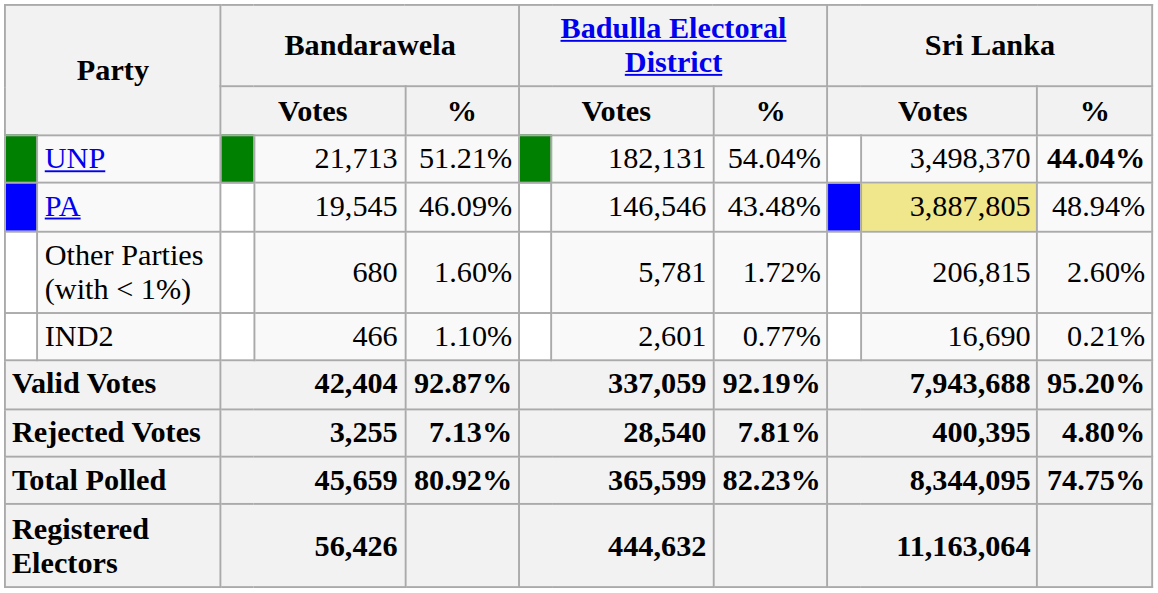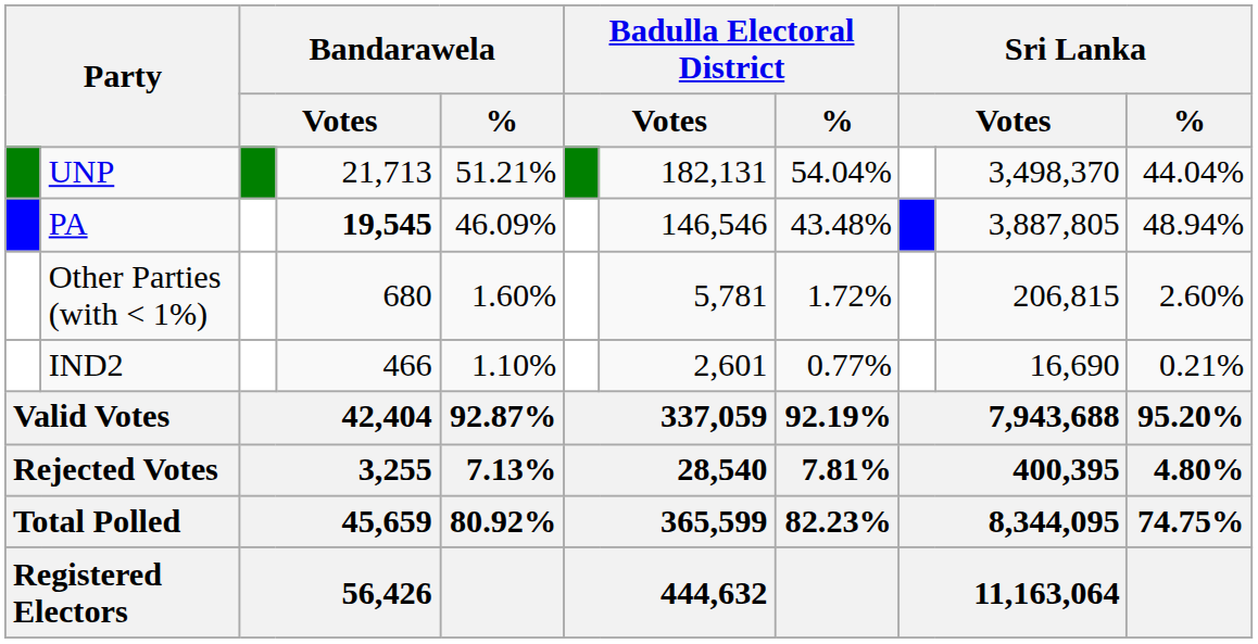UNP | Sri Lanka / %: bold -> normal
PA | column 4: normal -> bold
PA | column 10: khaki background -> no background
